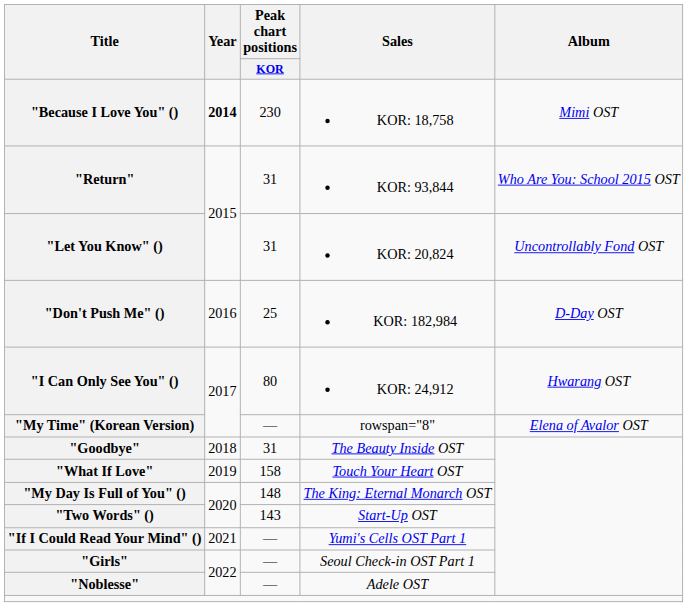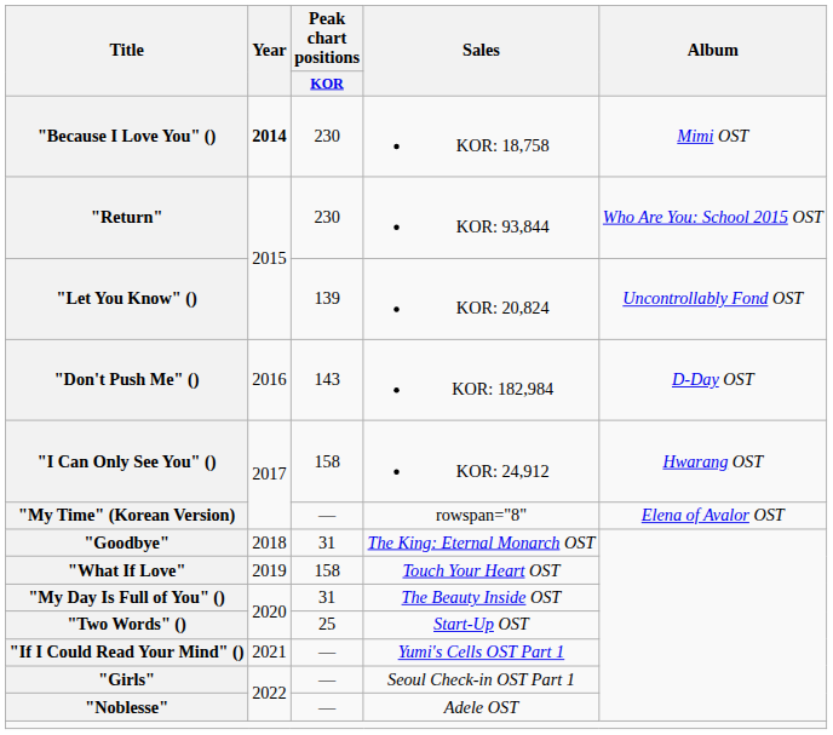"Return" | Peak chart positions / KOR: 31 -> 230
"Let You Know" () | Peak chart positions / KOR: 31 -> 139
"Don't Push Me" () | Peak chart positions / KOR: 25 -> 143
"I Can Only See You" () | Peak chart positions / KOR: 80 -> 158
"Goodbye" | Sales: The Beauty Inside OST -> The King: Eternal Monarch OST
"My Day Is Full of You" () | Peak chart positions / KOR: 148 -> 31
"My Day Is Full of You" () | Sales: The King: Eternal Monarch OST -> The Beauty Inside OST
"Two Words" () | Peak chart positions / KOR: 143 -> 25
